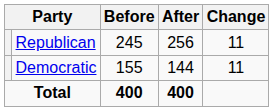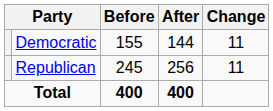rows swapped: Republican <-> Democratic
